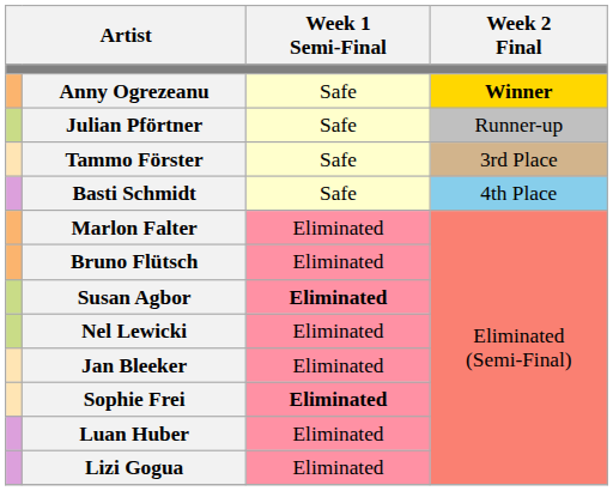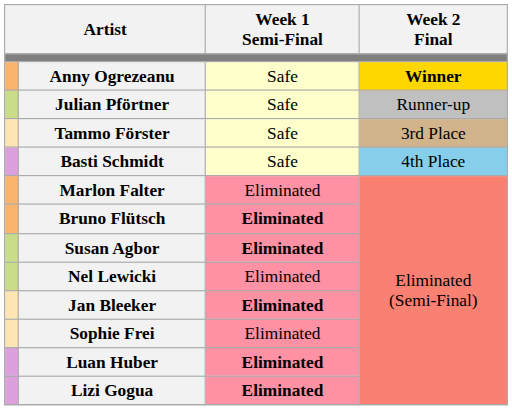Bruno Flütsch | Week 1 Semi-Final: normal -> bold
Jan Bleeker | Week 1 Semi-Final: normal -> bold
Sophie Frei | Week 1 Semi-Final: bold -> normal
Luan Huber | Week 1 Semi-Final: normal -> bold
Lizi Gogua | Week 1 Semi-Final: normal -> bold
